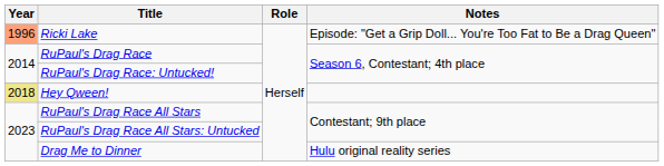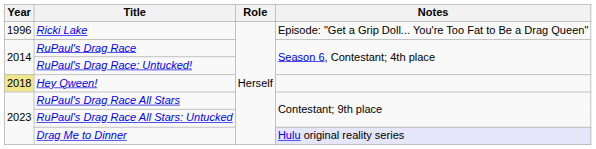Ricki Lake | Year: lightsalmon background -> no background
Drag Me to Dinner | Notes: no background -> lavender background
